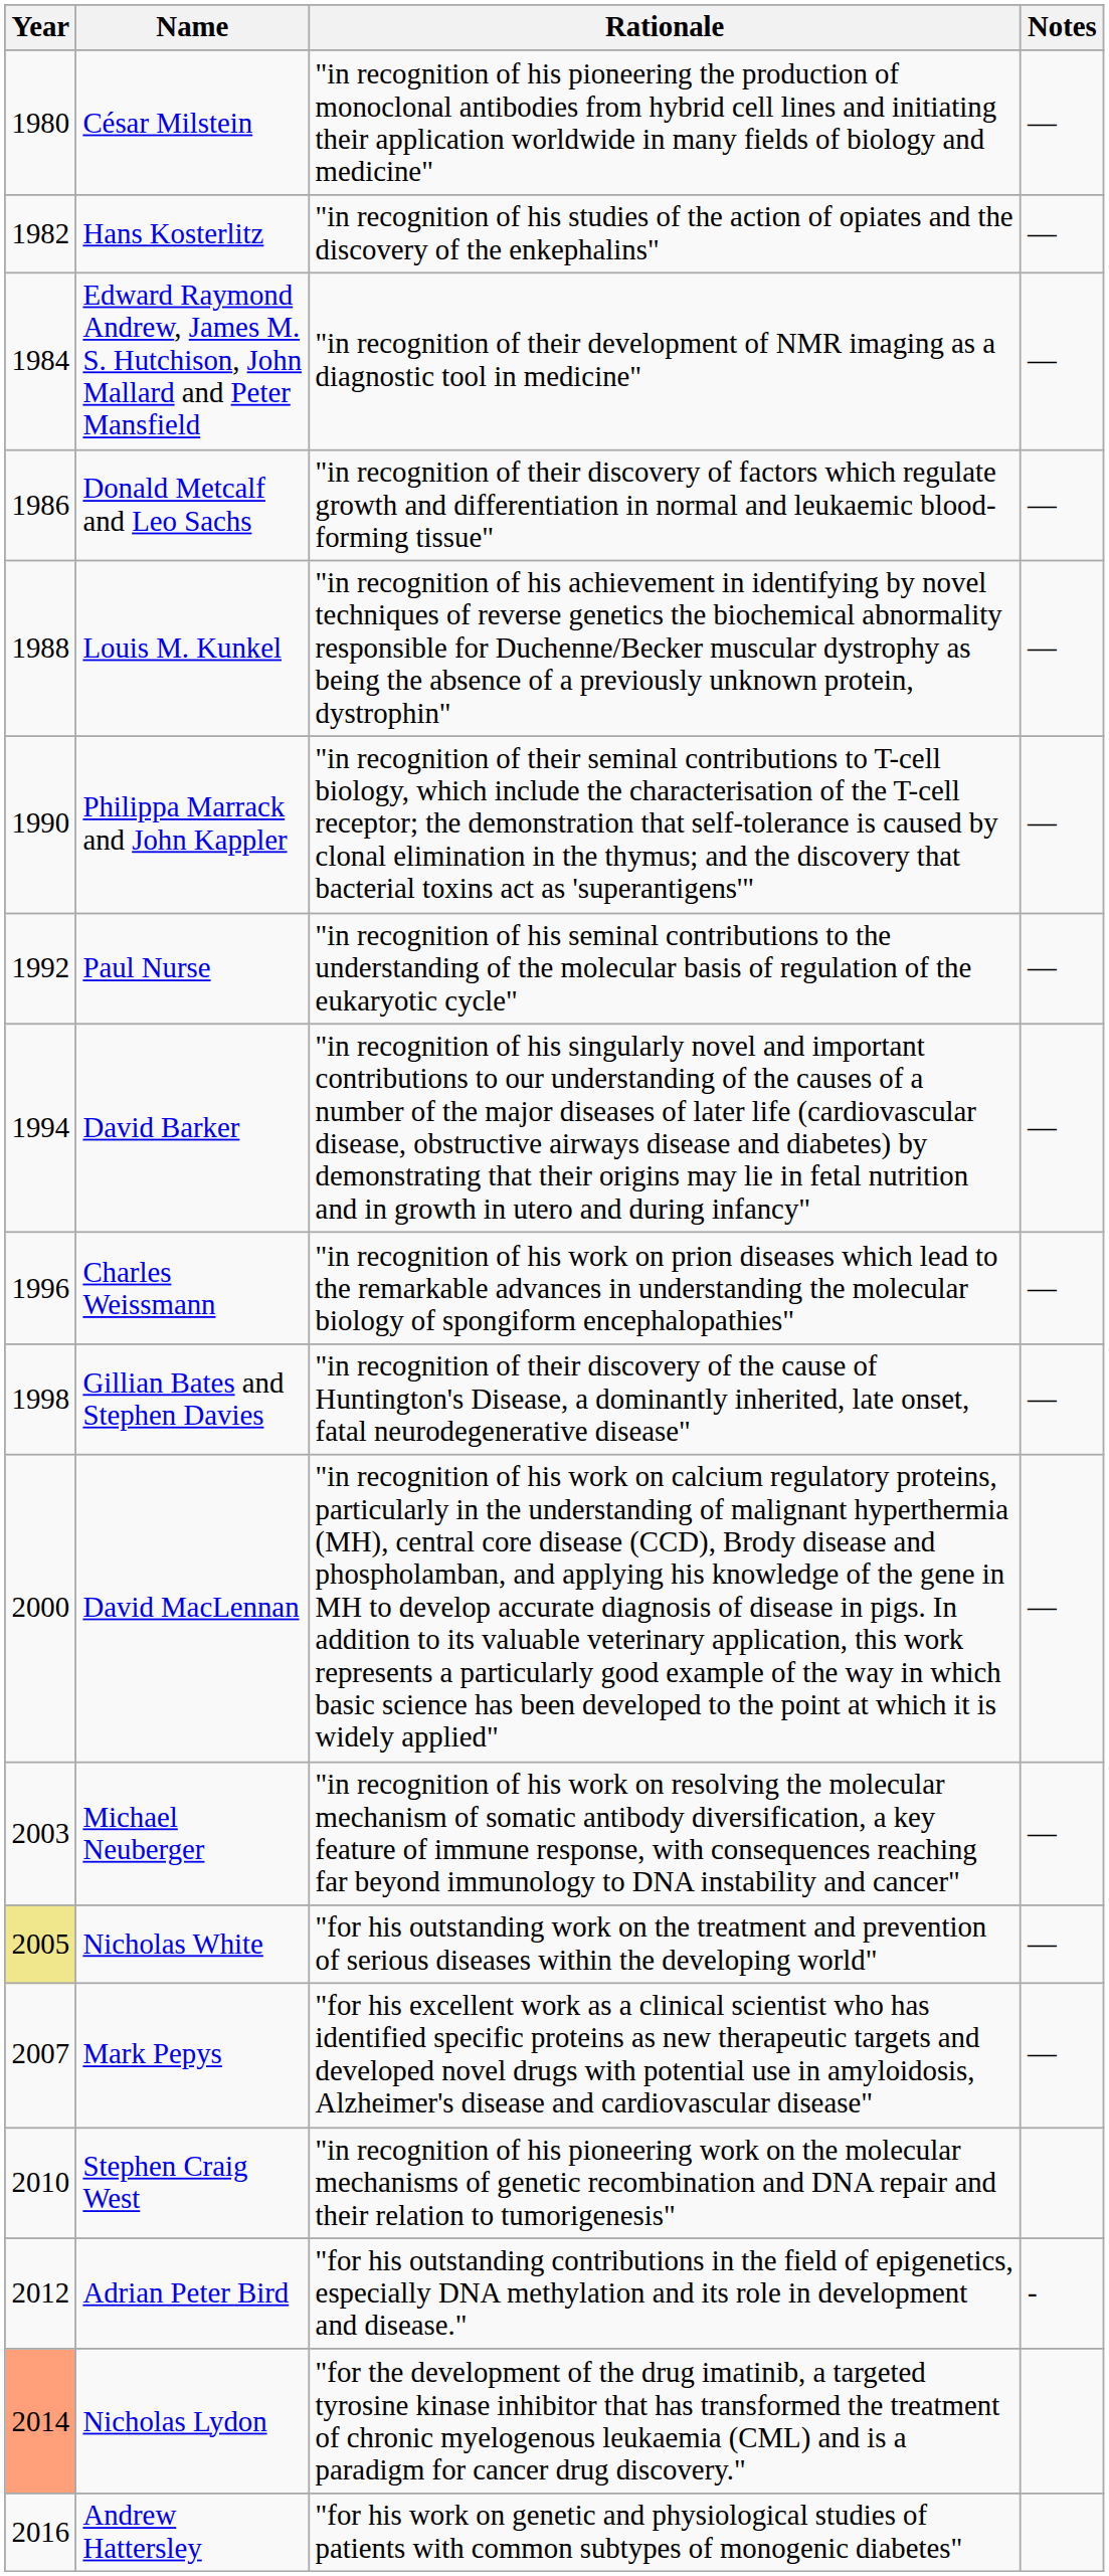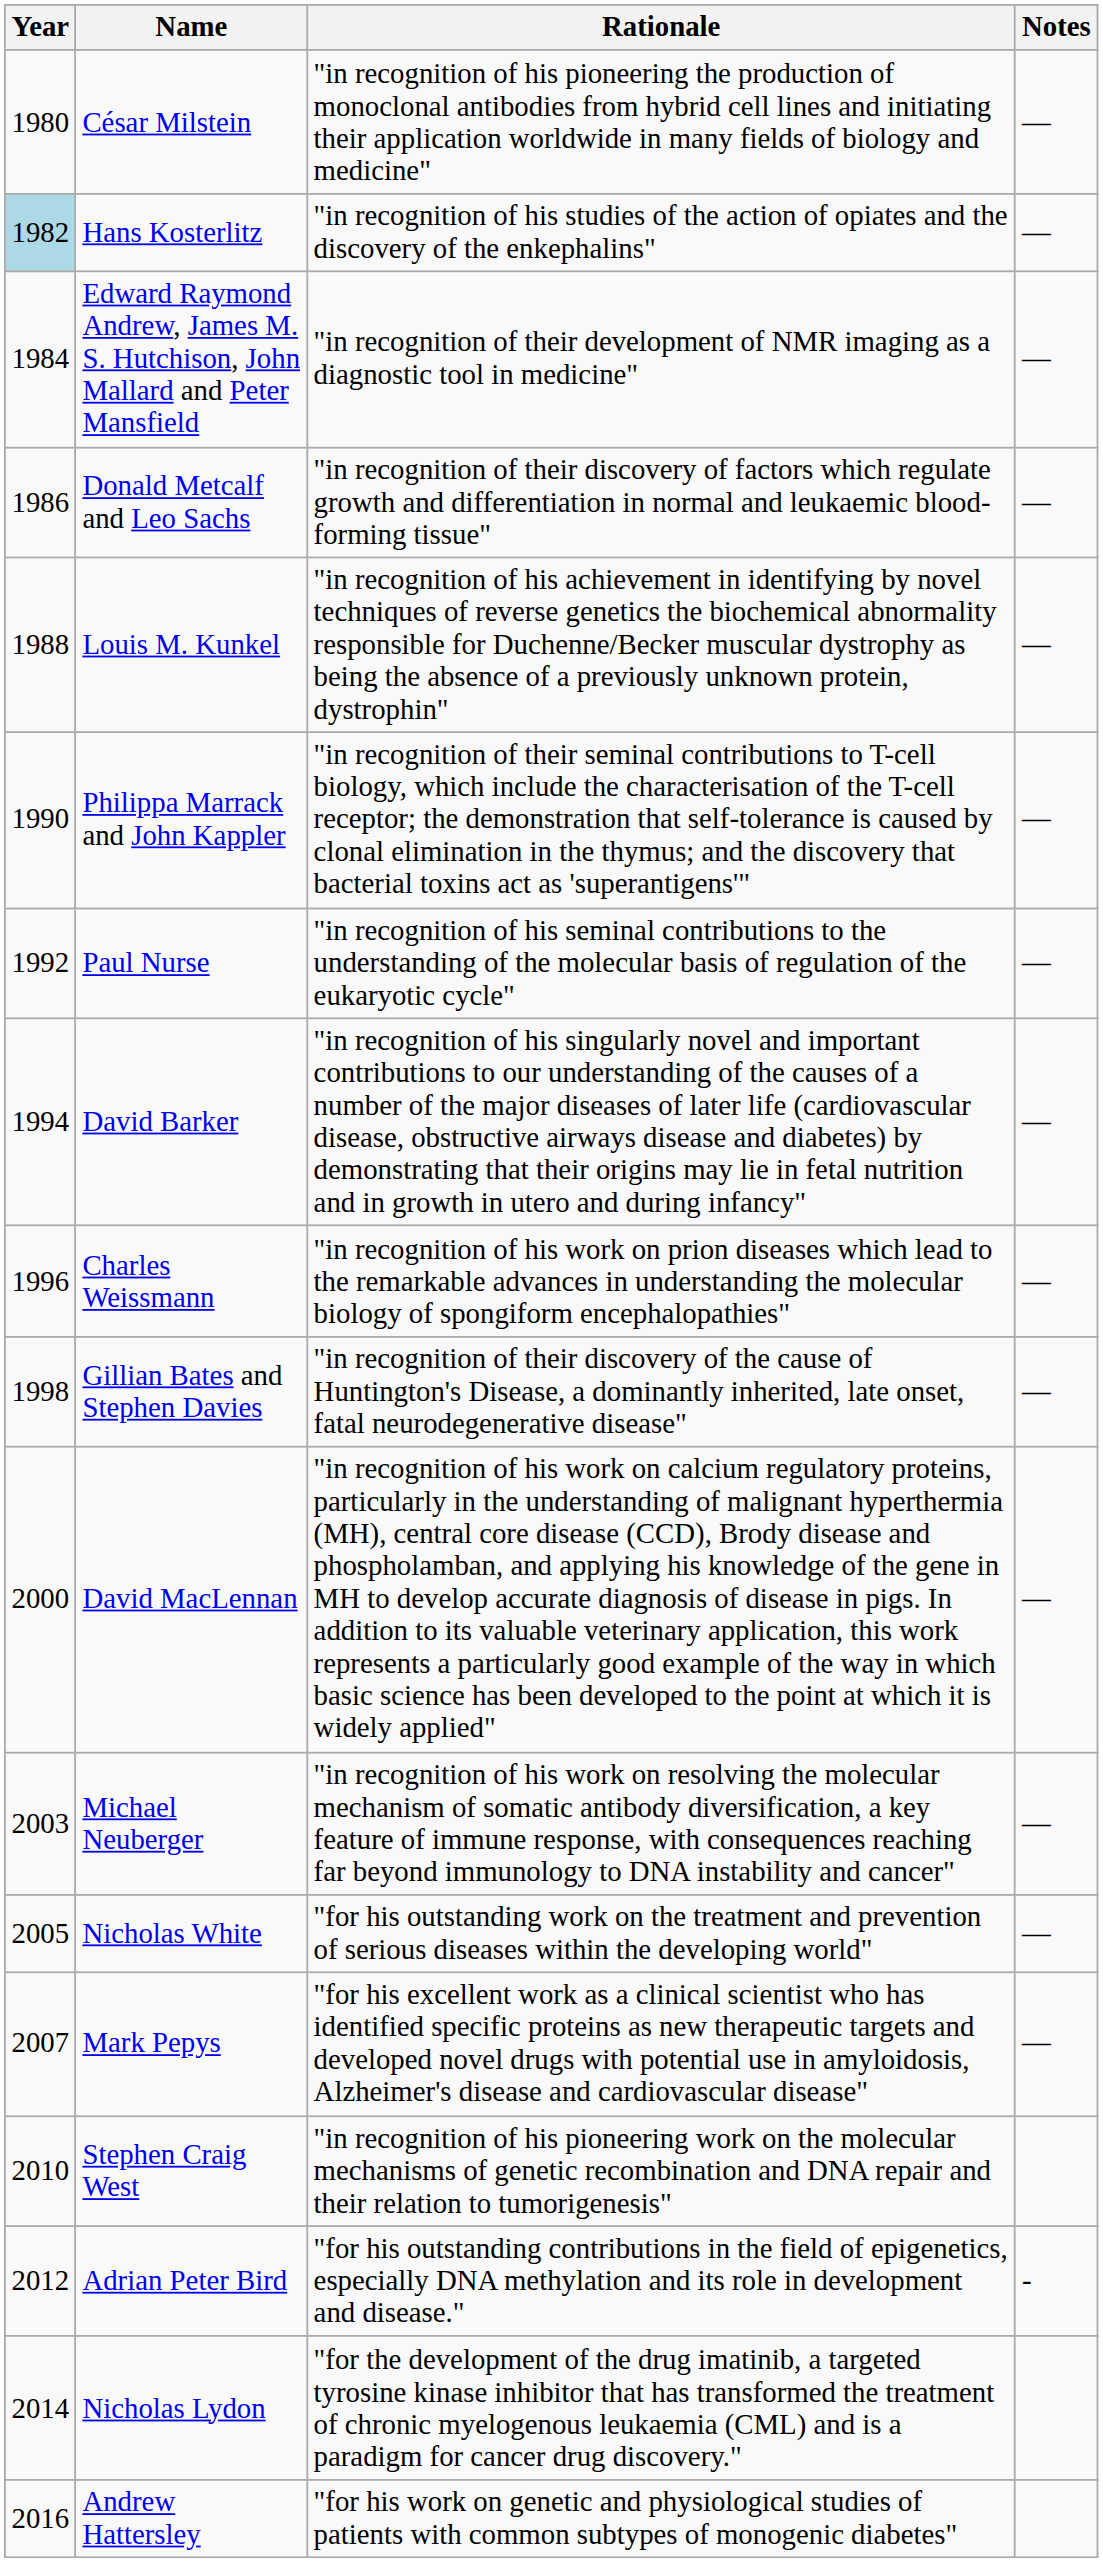Hans Kosterlitz | Year: no background -> lightblue background
Nicholas White | Year: khaki background -> no background
Nicholas Lydon | Year: lightsalmon background -> no background
